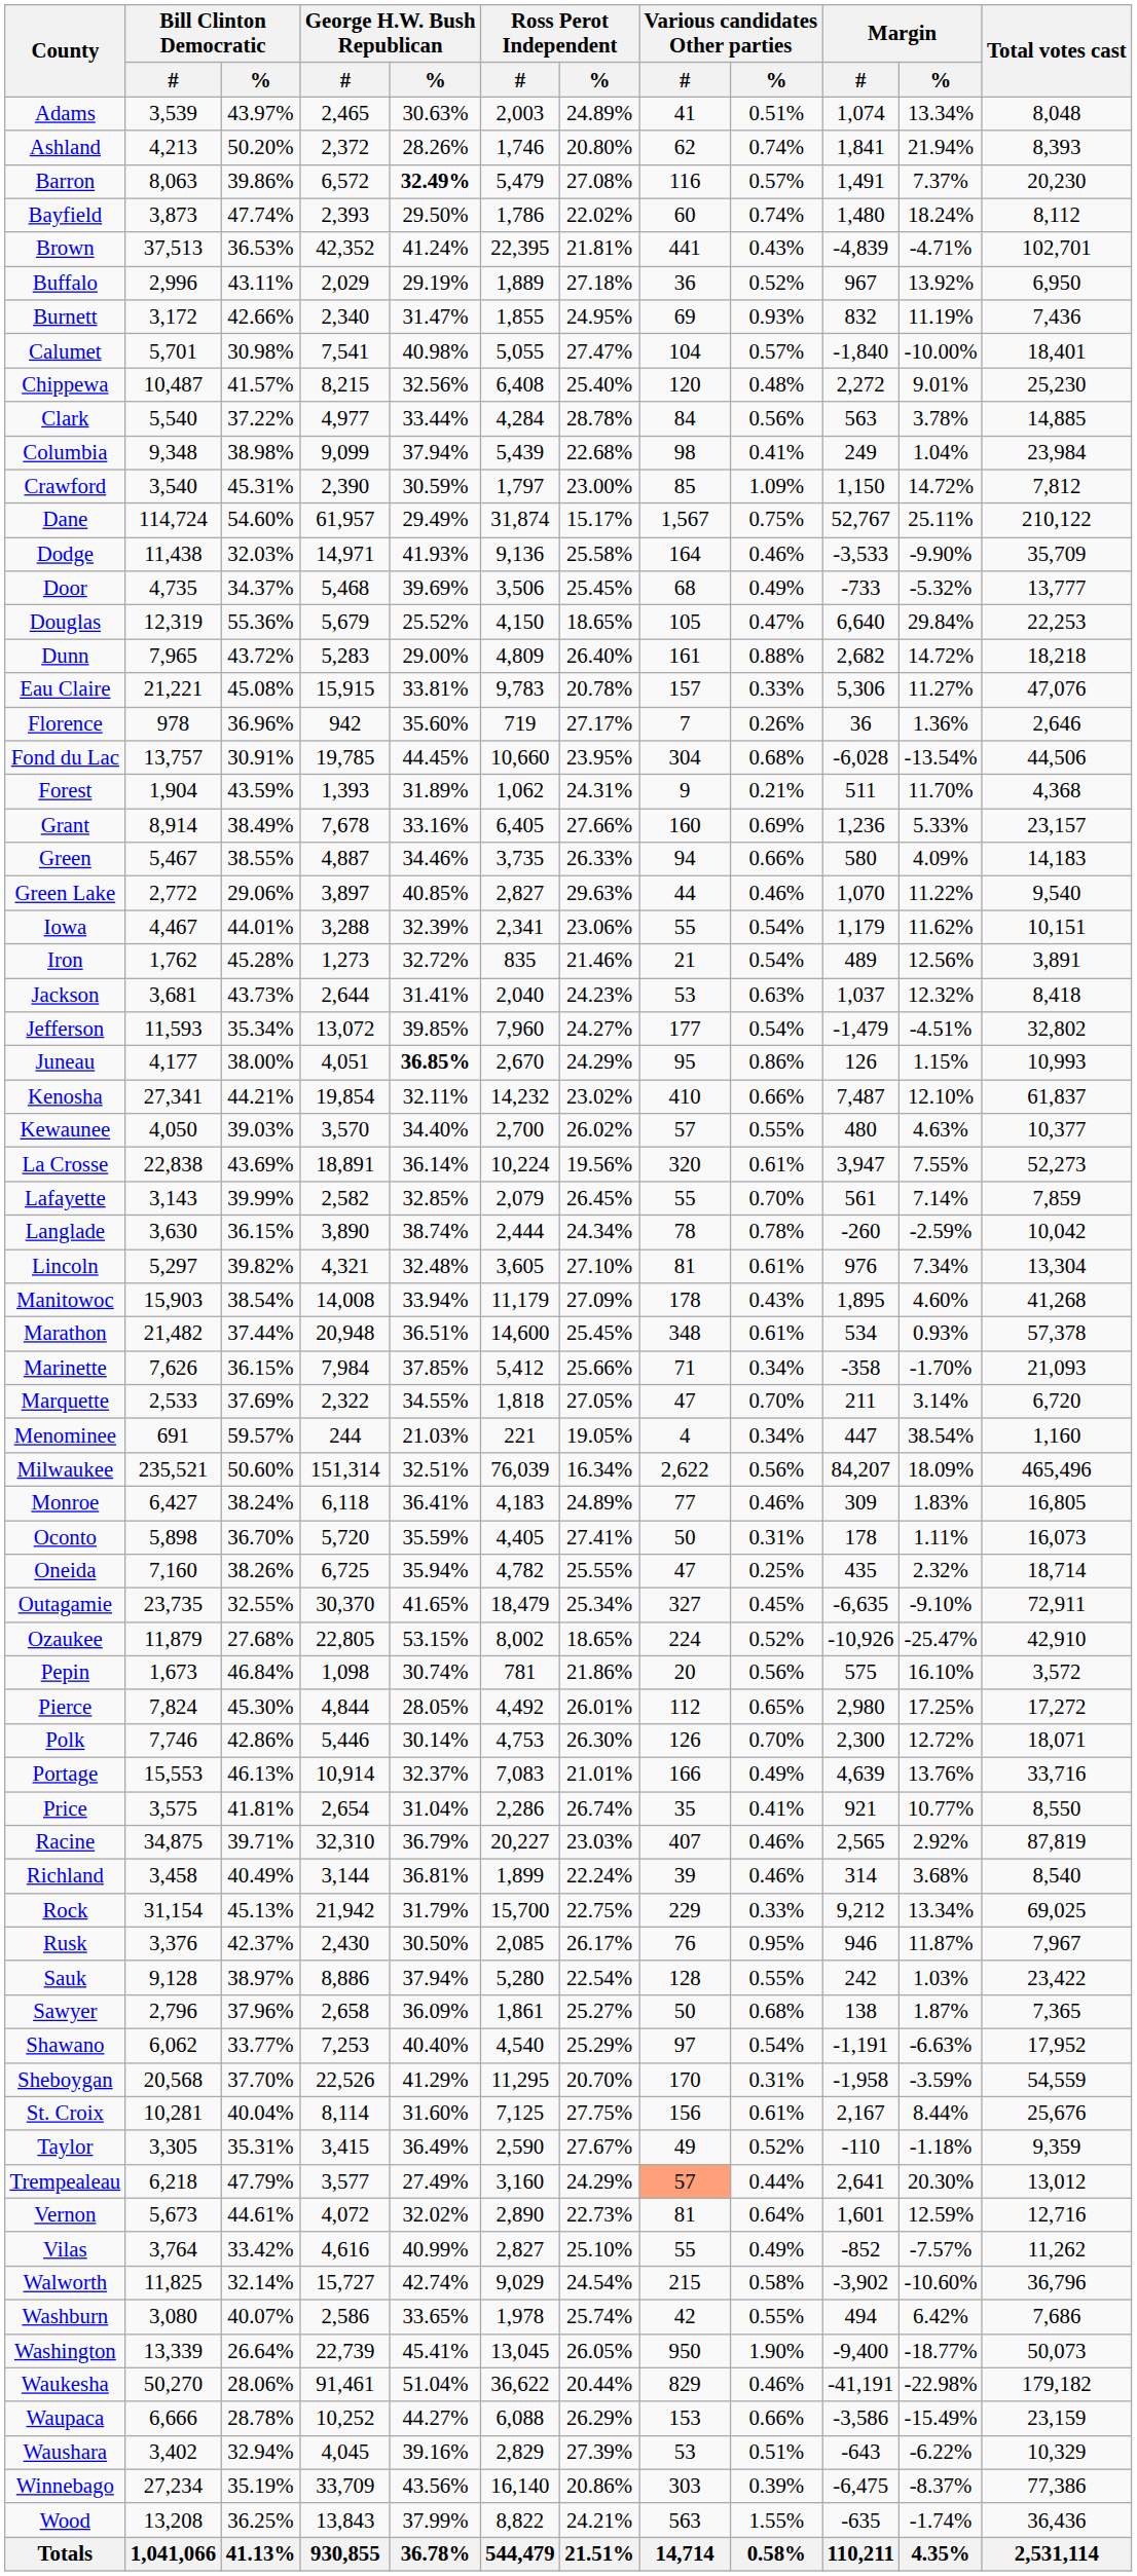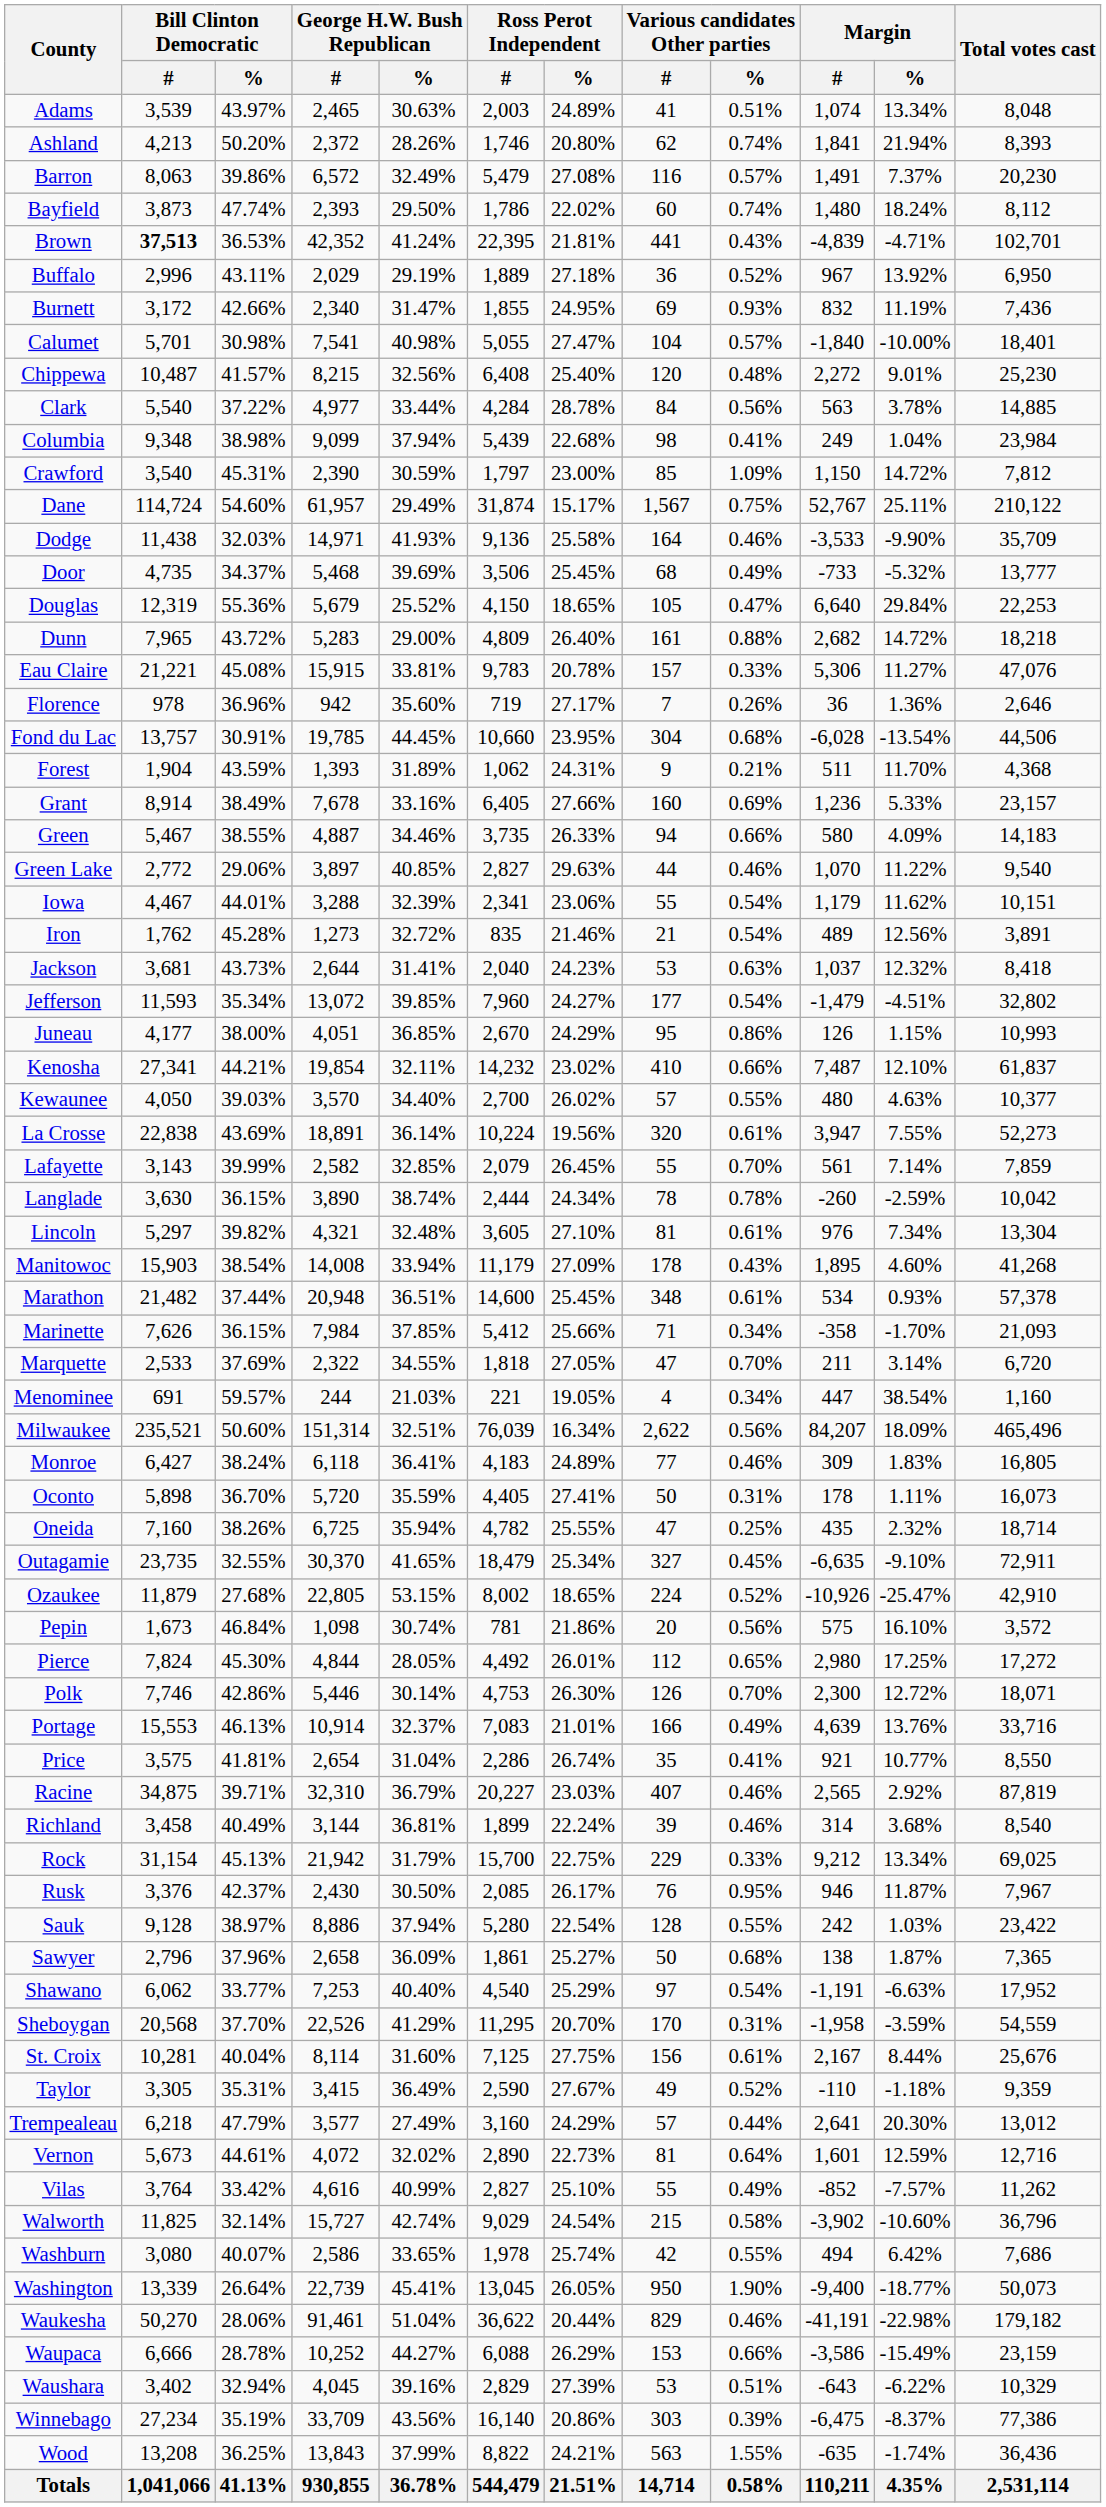Barron | George H.W. Bush Republican / %: bold -> normal
Brown | Bill Clinton Democratic / #: normal -> bold
Juneau | George H.W. Bush Republican / %: bold -> normal
Trempealeau | Various candidates Other parties / #: lightsalmon background -> no background
